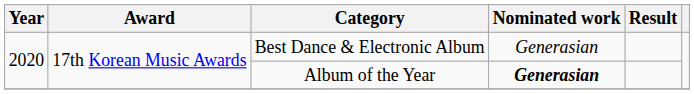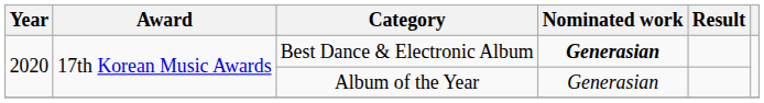Best Dance & Electronic Album | Nominated work: normal -> bold
Album of the Year | Nominated work: bold -> normal
